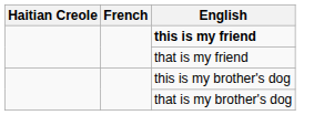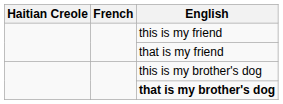this is my friend | English: bold -> normal
that is my brother's dog | English: normal -> bold
